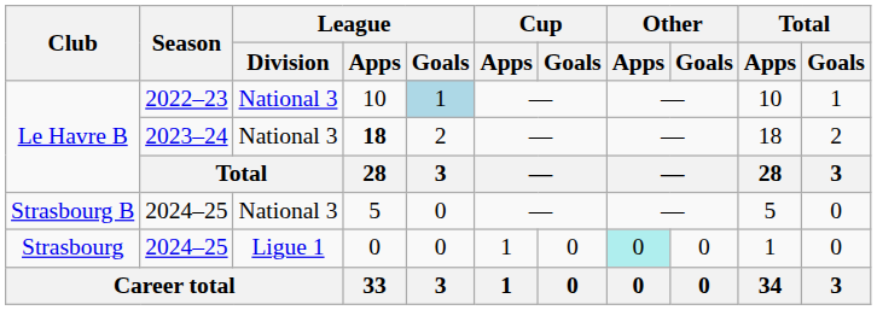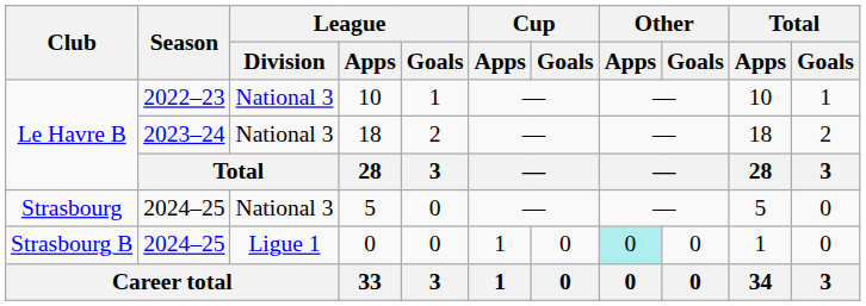row 3 | League / Goals: lightblue background -> no background
row 4 | League / Apps: bold -> normal
row 6 | Club: Strasbourg B -> Strasbourg
row 7 | Club: Strasbourg -> Strasbourg B
